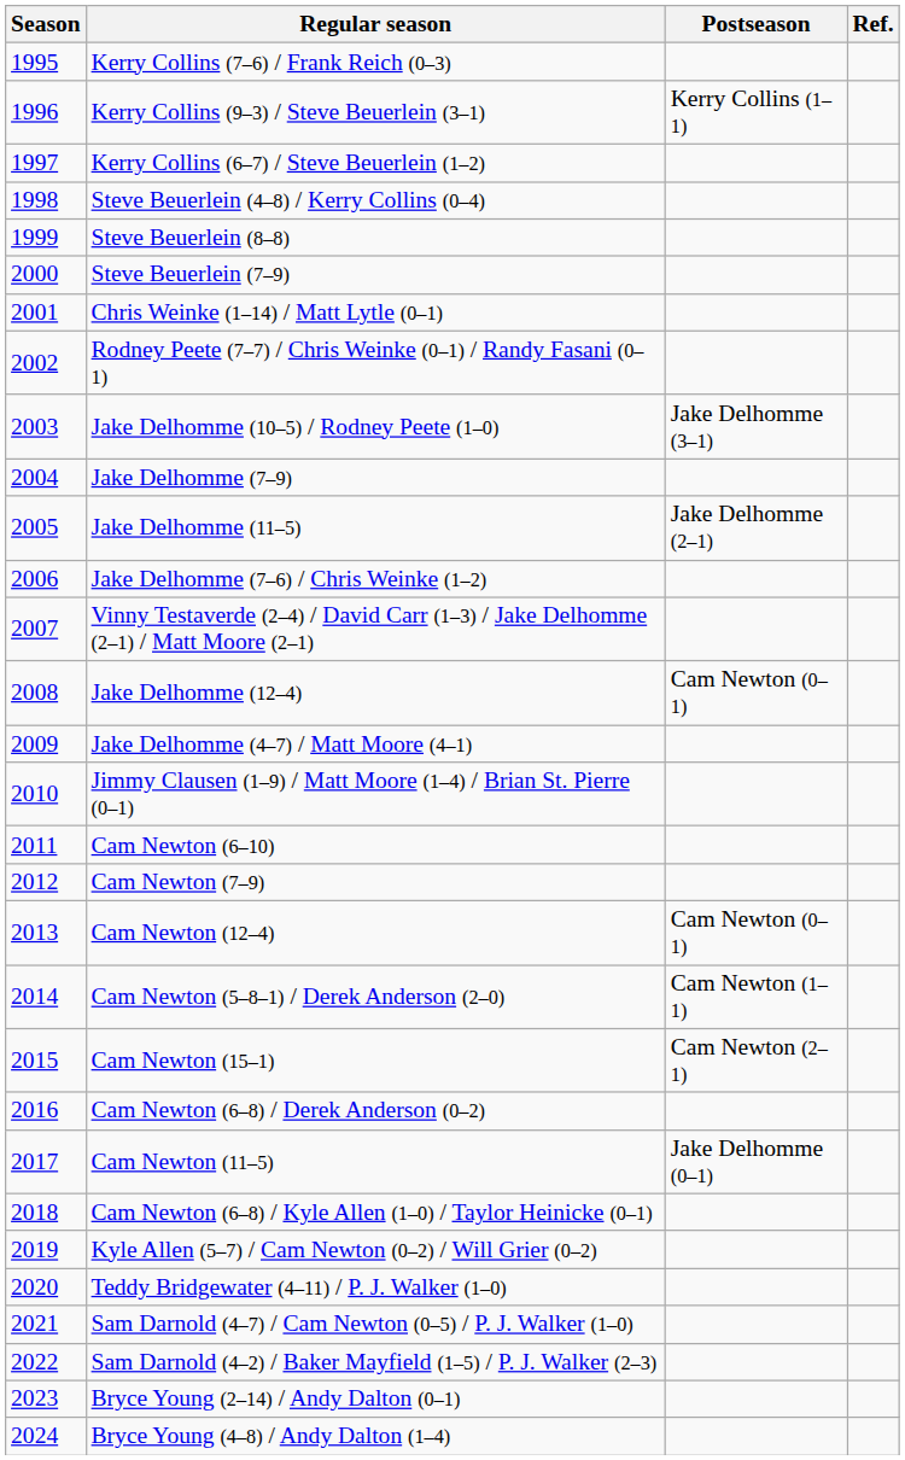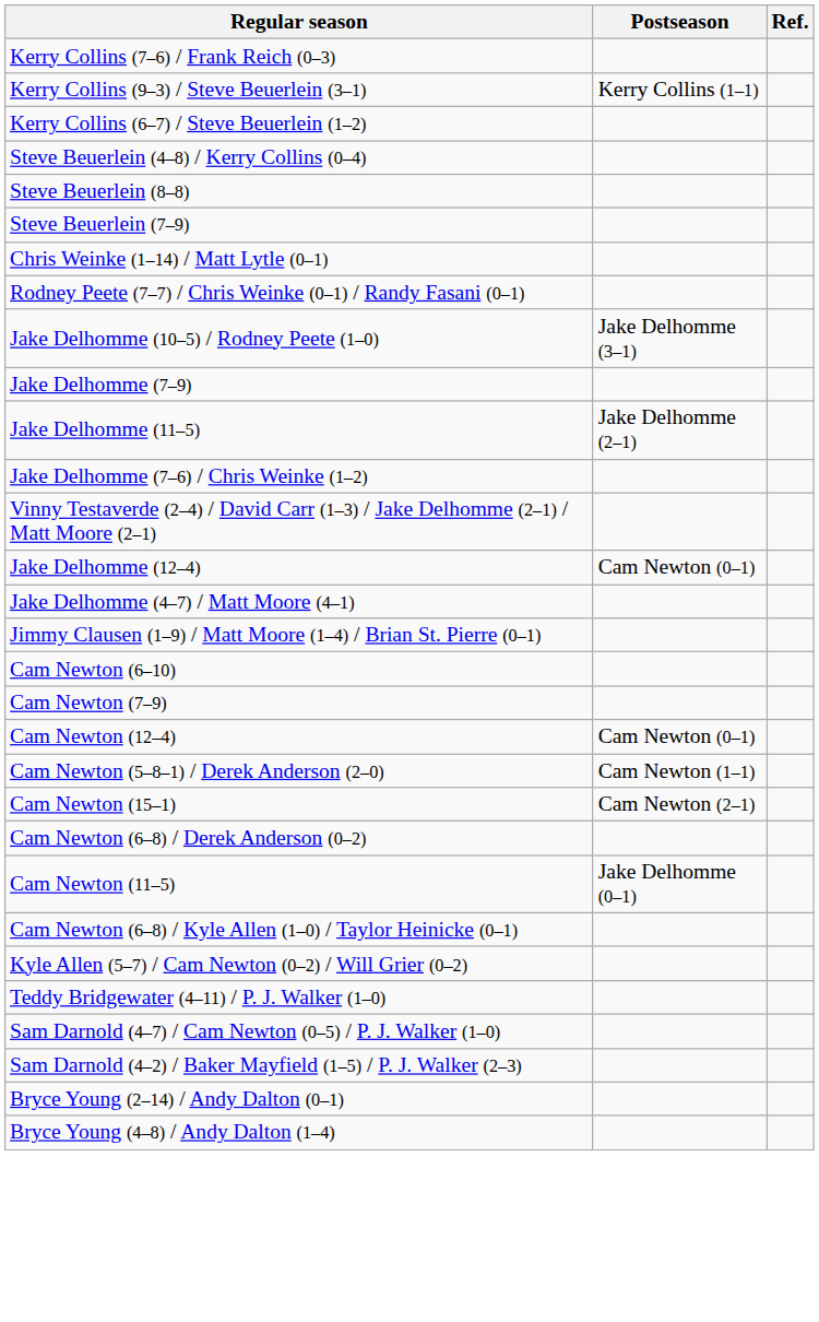- column: Season | 1995 | 1996 | 1997 | 1998 | 1999 | 2000 | 2001 | 2002 | 2003 | 2004 | 2005 | 2006 | 2007 | 2008 | 2009 | 2010 | 2011 | 2012 | 2013 | 2014 | 2015 | 2016 | 2017 | 2018 | 2019 | 2020 | 2021 | 2022 | 2023 | 2024
